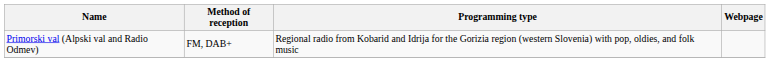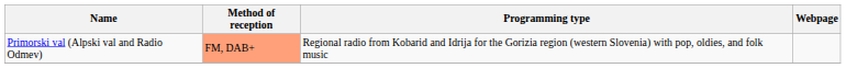Primorski val (Alpski val and Radio Odmev) | Method of reception: no background -> lightsalmon background
